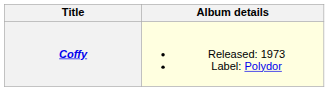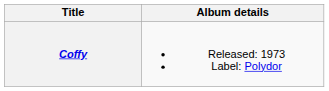Coffy | Album details: lightyellow background -> no background
